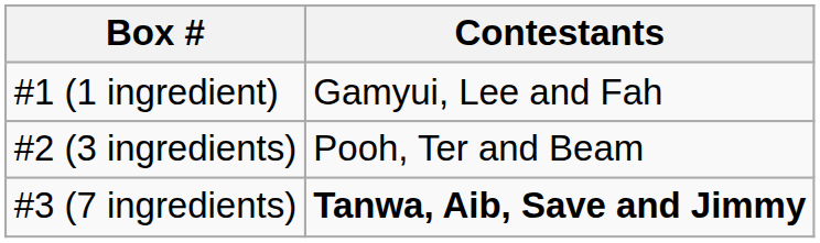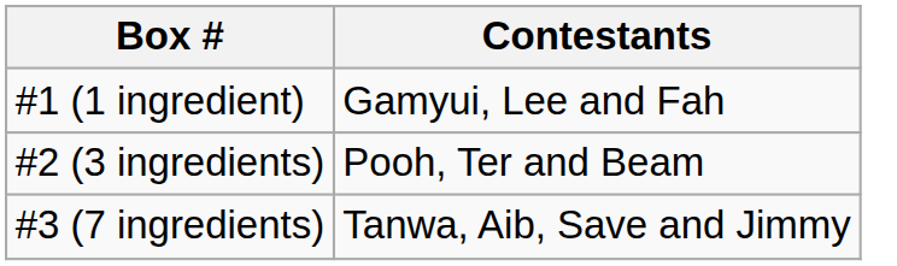#3 (7 ingredients) | Contestants: bold -> normal
